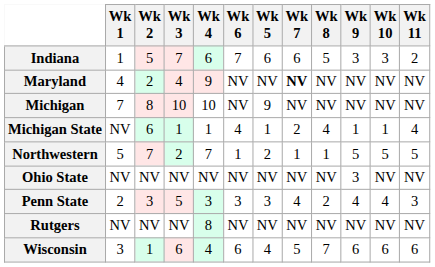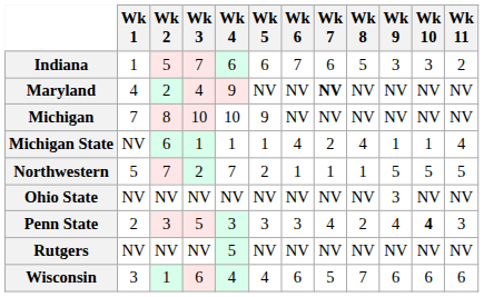columns swapped: Wk 5 <-> Wk 6
Penn State | Wk 10: normal -> bold
Rutgers | Wk 4: 8 -> 5
